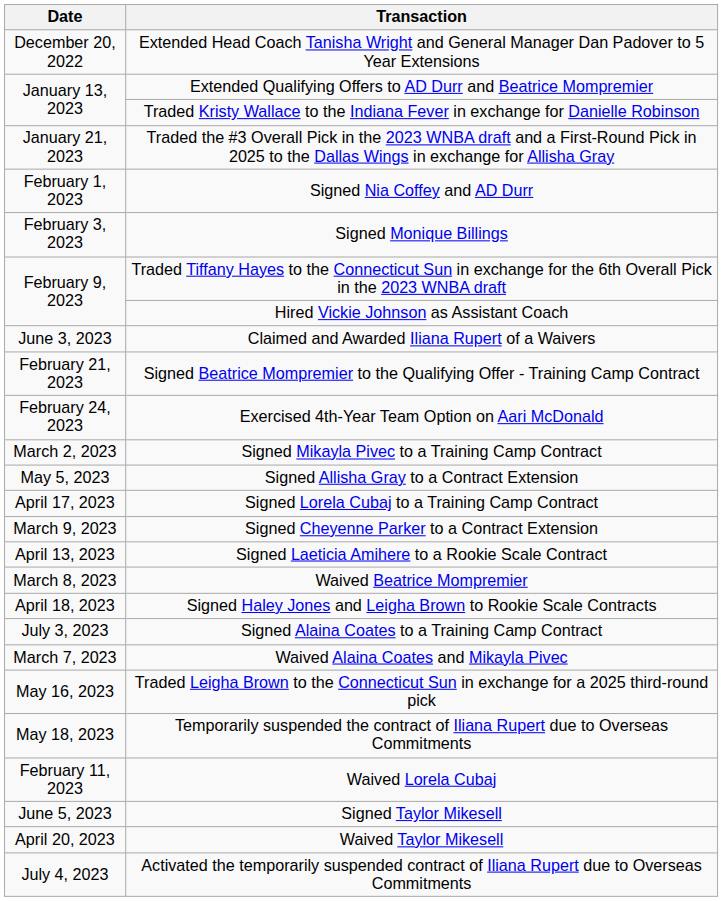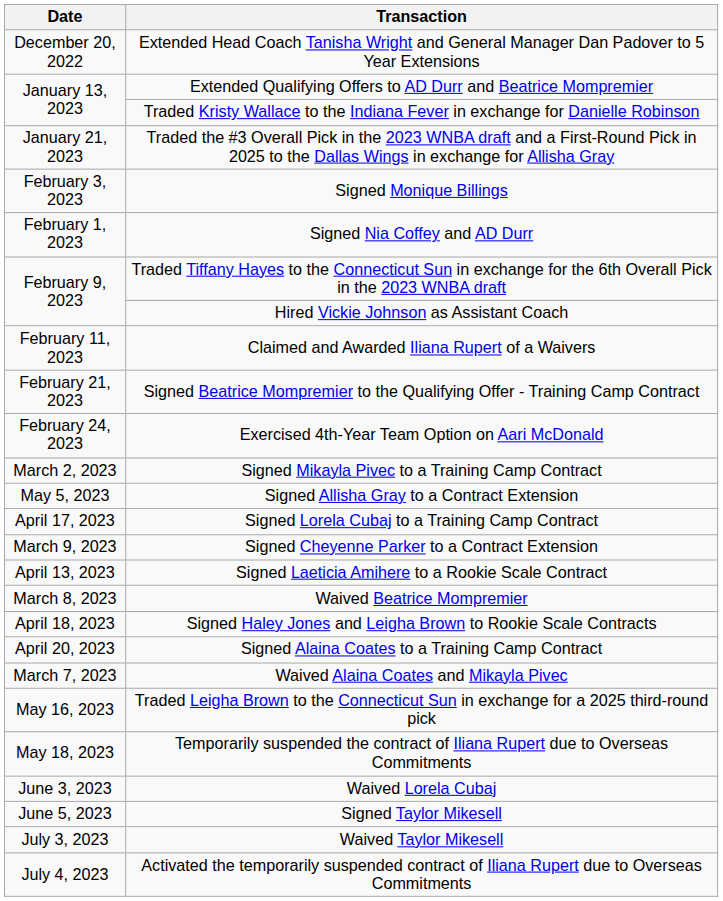rows swapped: Signed Nia Coffey and AD Durr <-> Signed Monique Billings
Claimed and Awarded Iliana Rupert of a Waivers | Date: June 3, 2023 -> February 11, 2023
Signed Alaina Coates to a Training Camp Contract | Date: July 3, 2023 -> April 20, 2023
Waived Lorela Cubaj | Date: February 11, 2023 -> June 3, 2023
Waived Taylor Mikesell | Date: April 20, 2023 -> July 3, 2023
